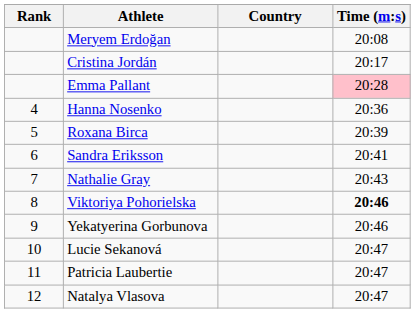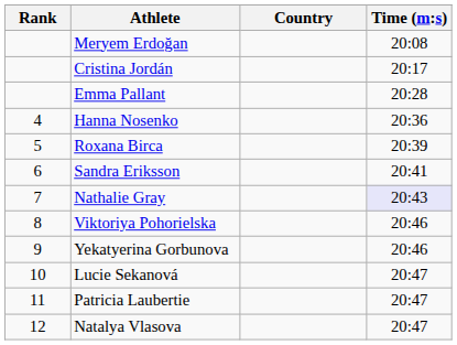Emma Pallant | Time (m:s): pink background -> no background
Nathalie Gray | Time (m:s): no background -> lavender background
Viktoriya Pohorielska | Time (m:s): bold -> normal
